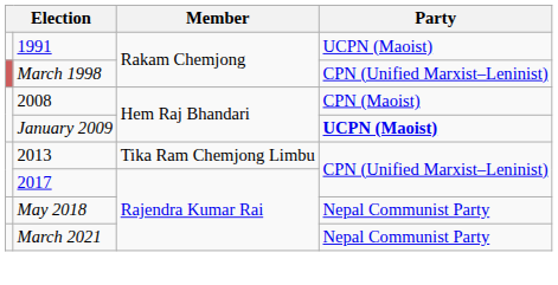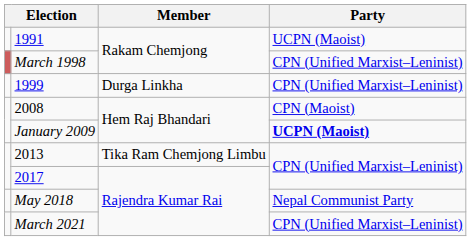+ row: 1999 | Durga Linkha | CPN (Unified Marxist–Leninist)
March 2021 | Party: Nepal Communist Party -> CPN (Unified Marxist–Leninist)
